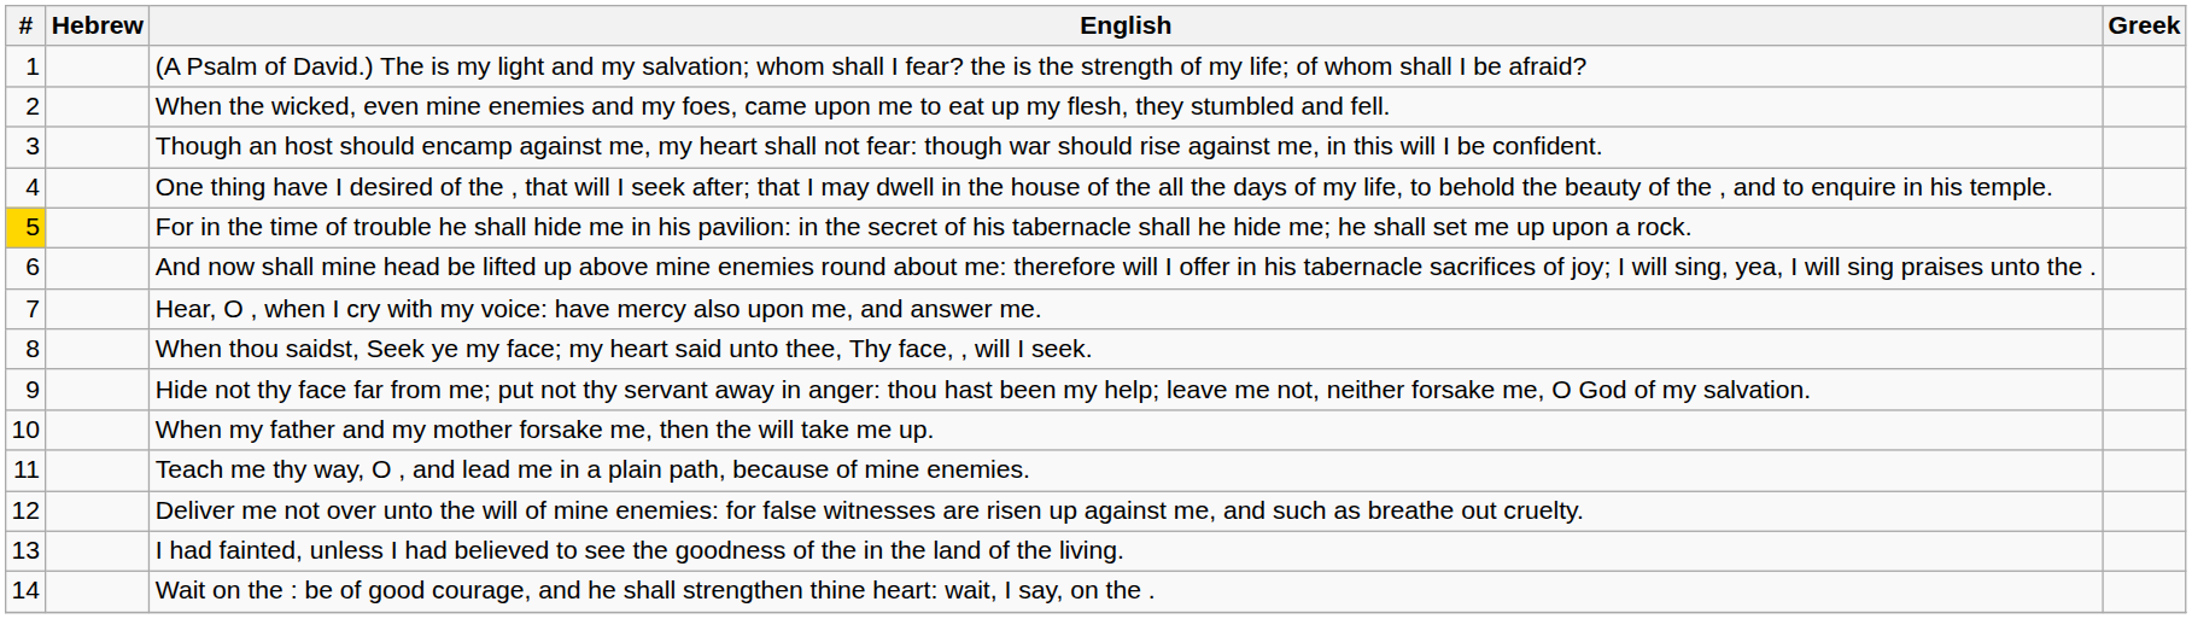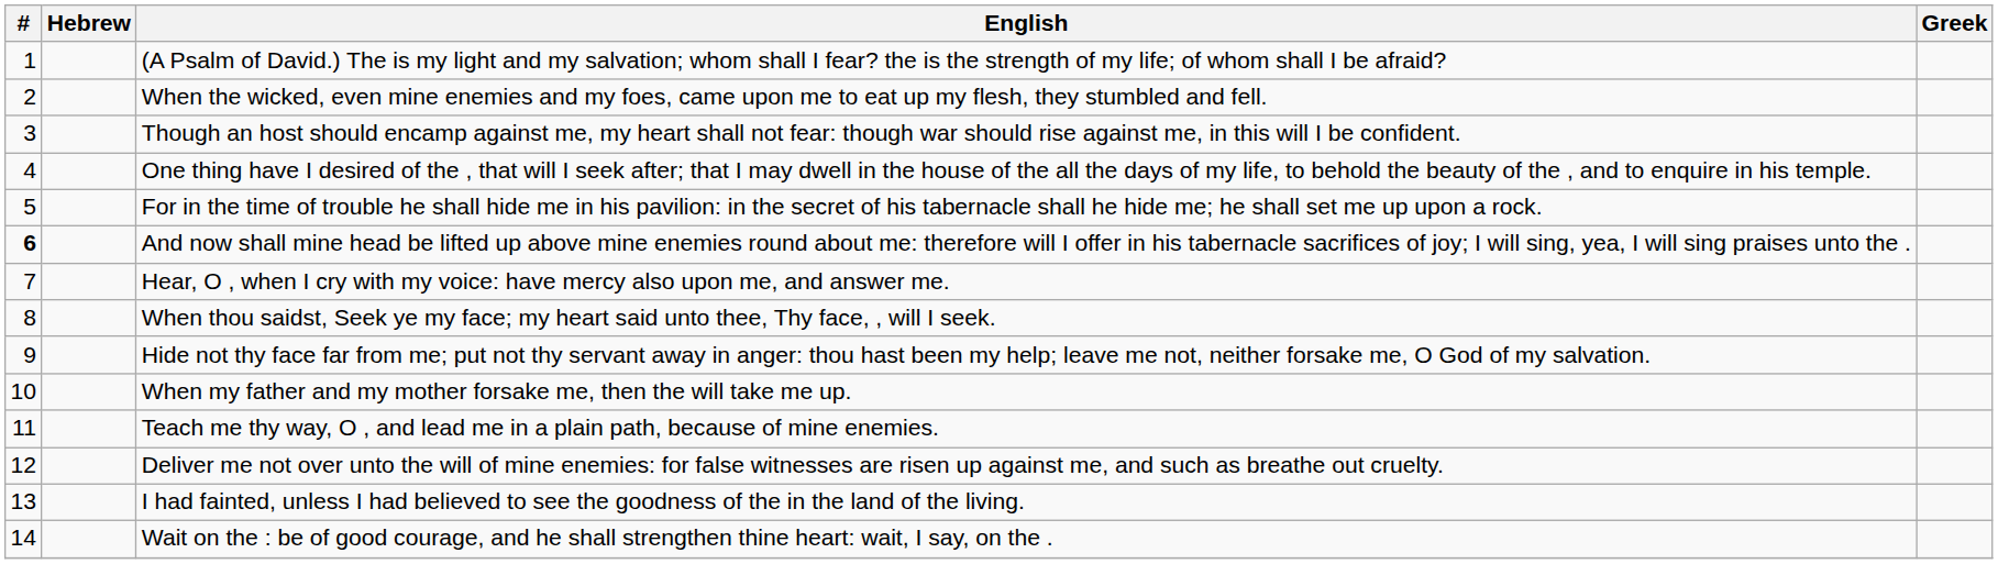row 6 | #: gold background -> no background
row 7 | #: normal -> bold
